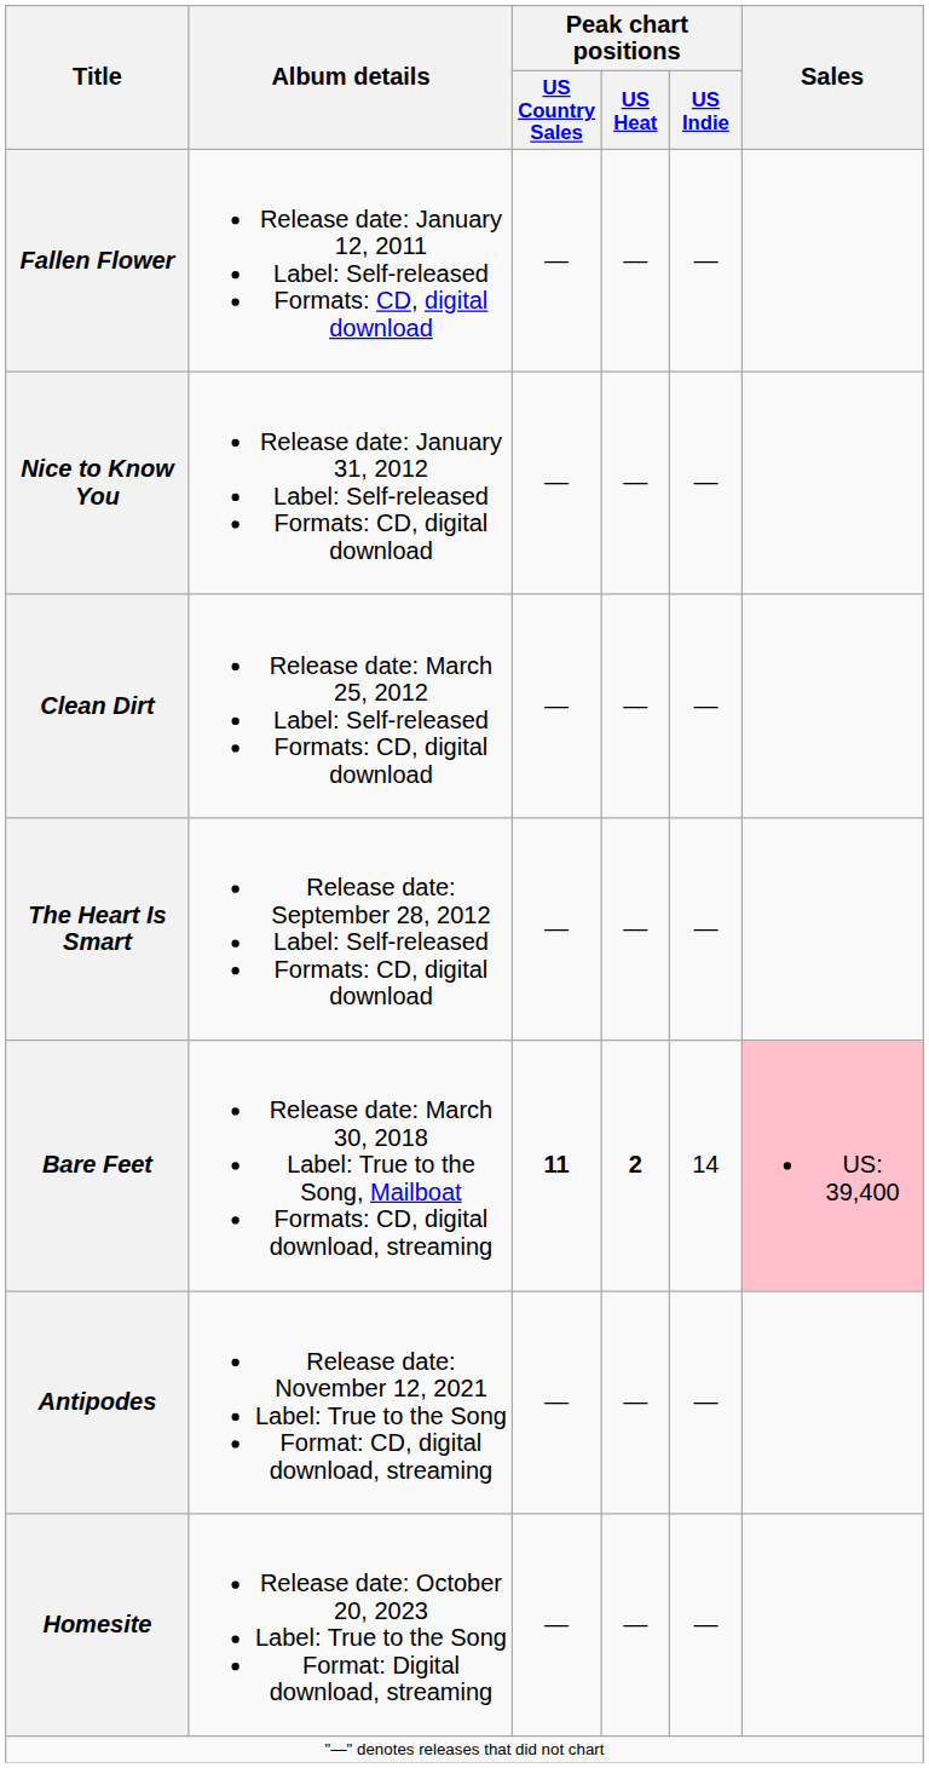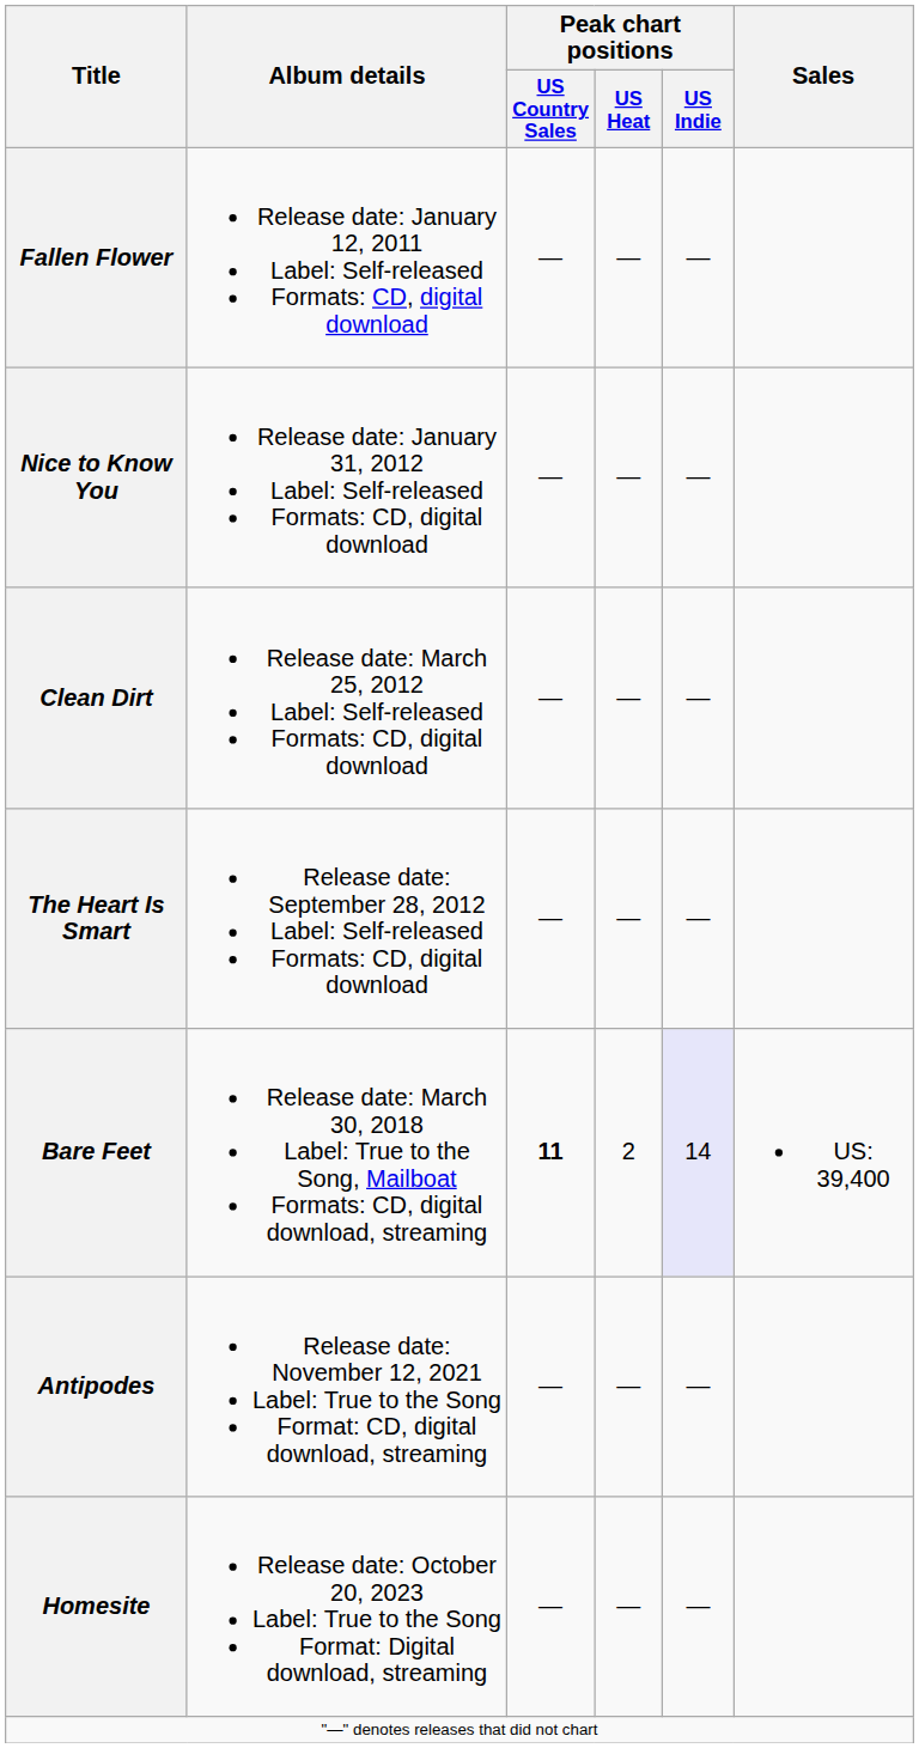Bare Feet | Peak chart positions / US Heat: bold -> normal
Bare Feet | Peak chart positions / US Indie: no background -> lavender background
Bare Feet | Sales: pink background -> no background
